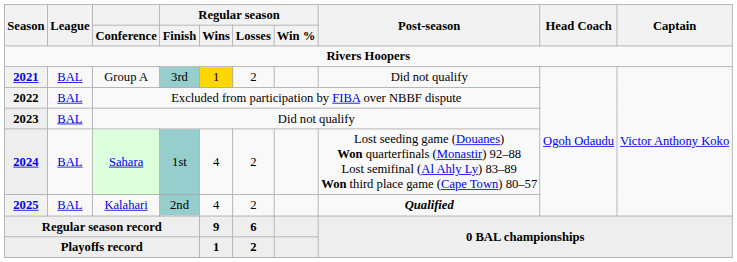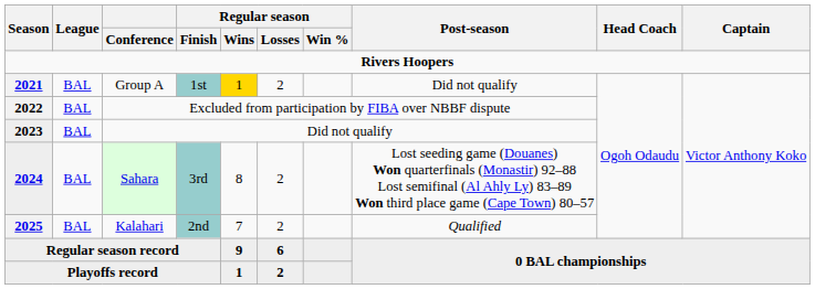Group A | Regular season / Finish: 3rd -> 1st
Sahara | Regular season / Finish: 1st -> 3rd
Sahara | Regular season / Wins: 4 -> 8
Kalahari | Regular season / Wins: 4 -> 7
Kalahari | Post-season: bold -> normal
